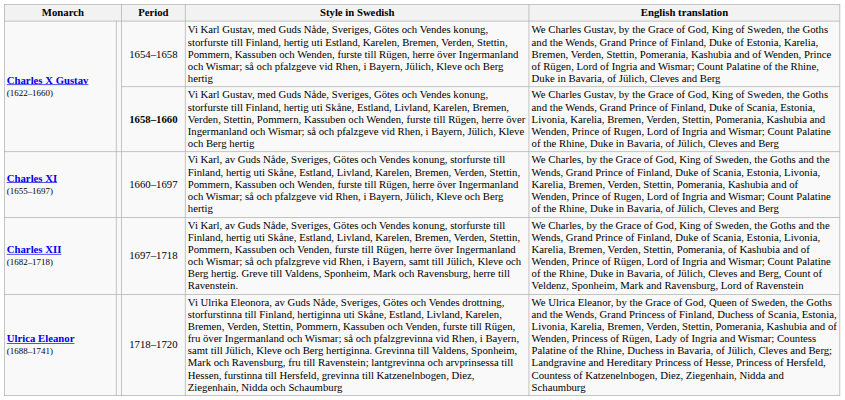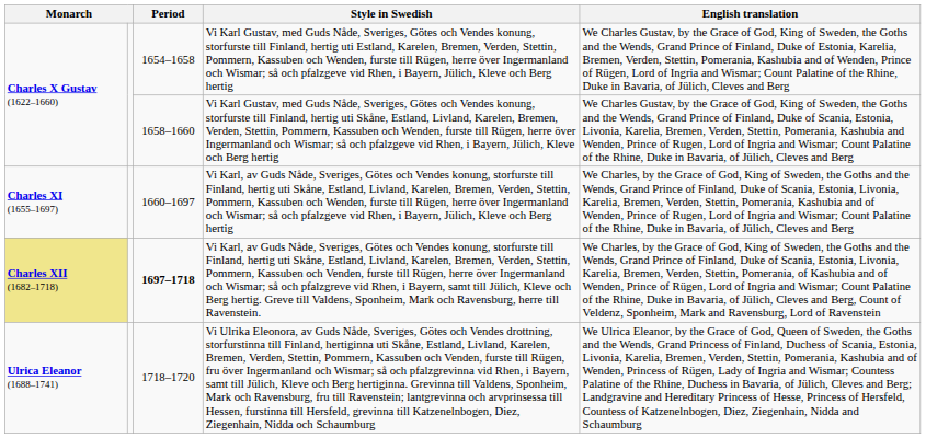row 3 | Period: bold -> normal
row 5 | column 1: no background -> khaki background
row 5 | Period: normal -> bold
